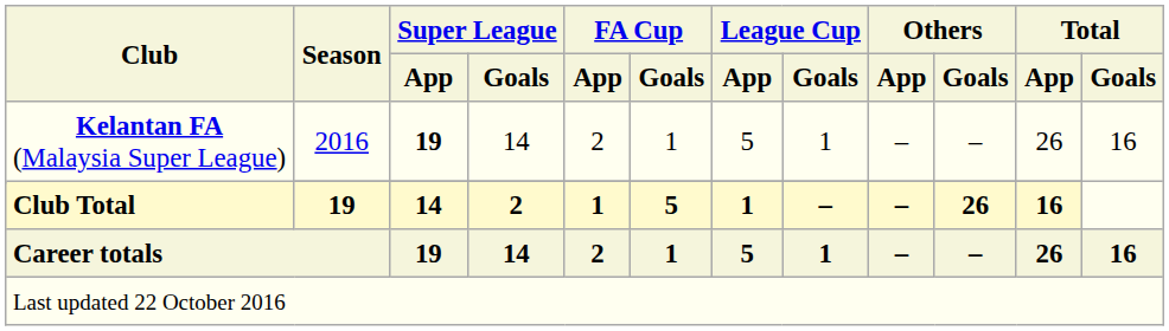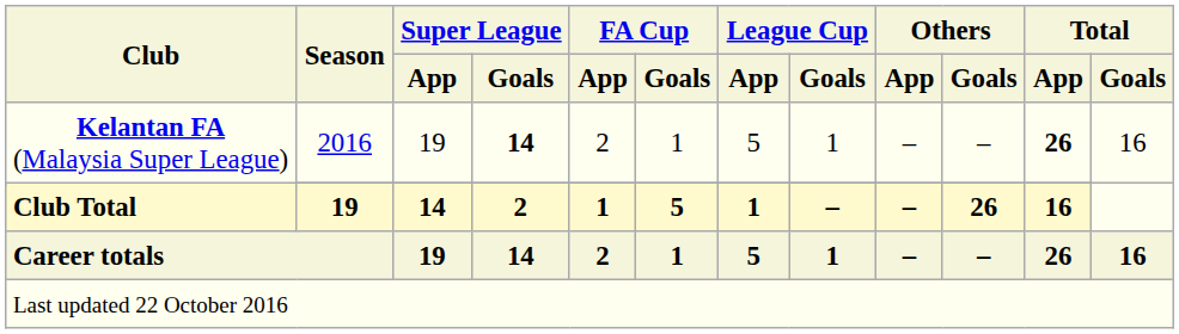Kelantan FA (Malaysia Super League) / 2016 | Super League / App: bold -> normal
Kelantan FA (Malaysia Super League) / 2016 | Super League / Goals: normal -> bold
Kelantan FA (Malaysia Super League) / 2016 | Total / App: normal -> bold
